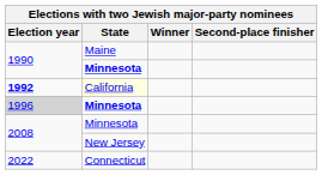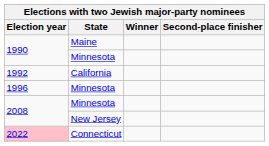1990 / Minnesota | State: bold -> normal
1992 | Election year: bold -> normal
1992 | State: lightyellow background -> no background
1996 | Election year: lightgrey background -> no background
1996 | State: bold -> normal
2022 | Election year: no background -> pink background
